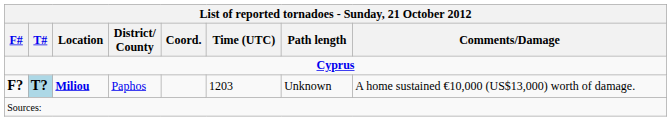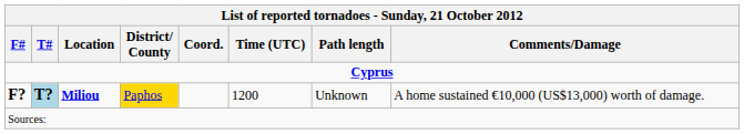F? | District/ County: no background -> gold background
F? | Time (UTC): 1203 -> 1200
